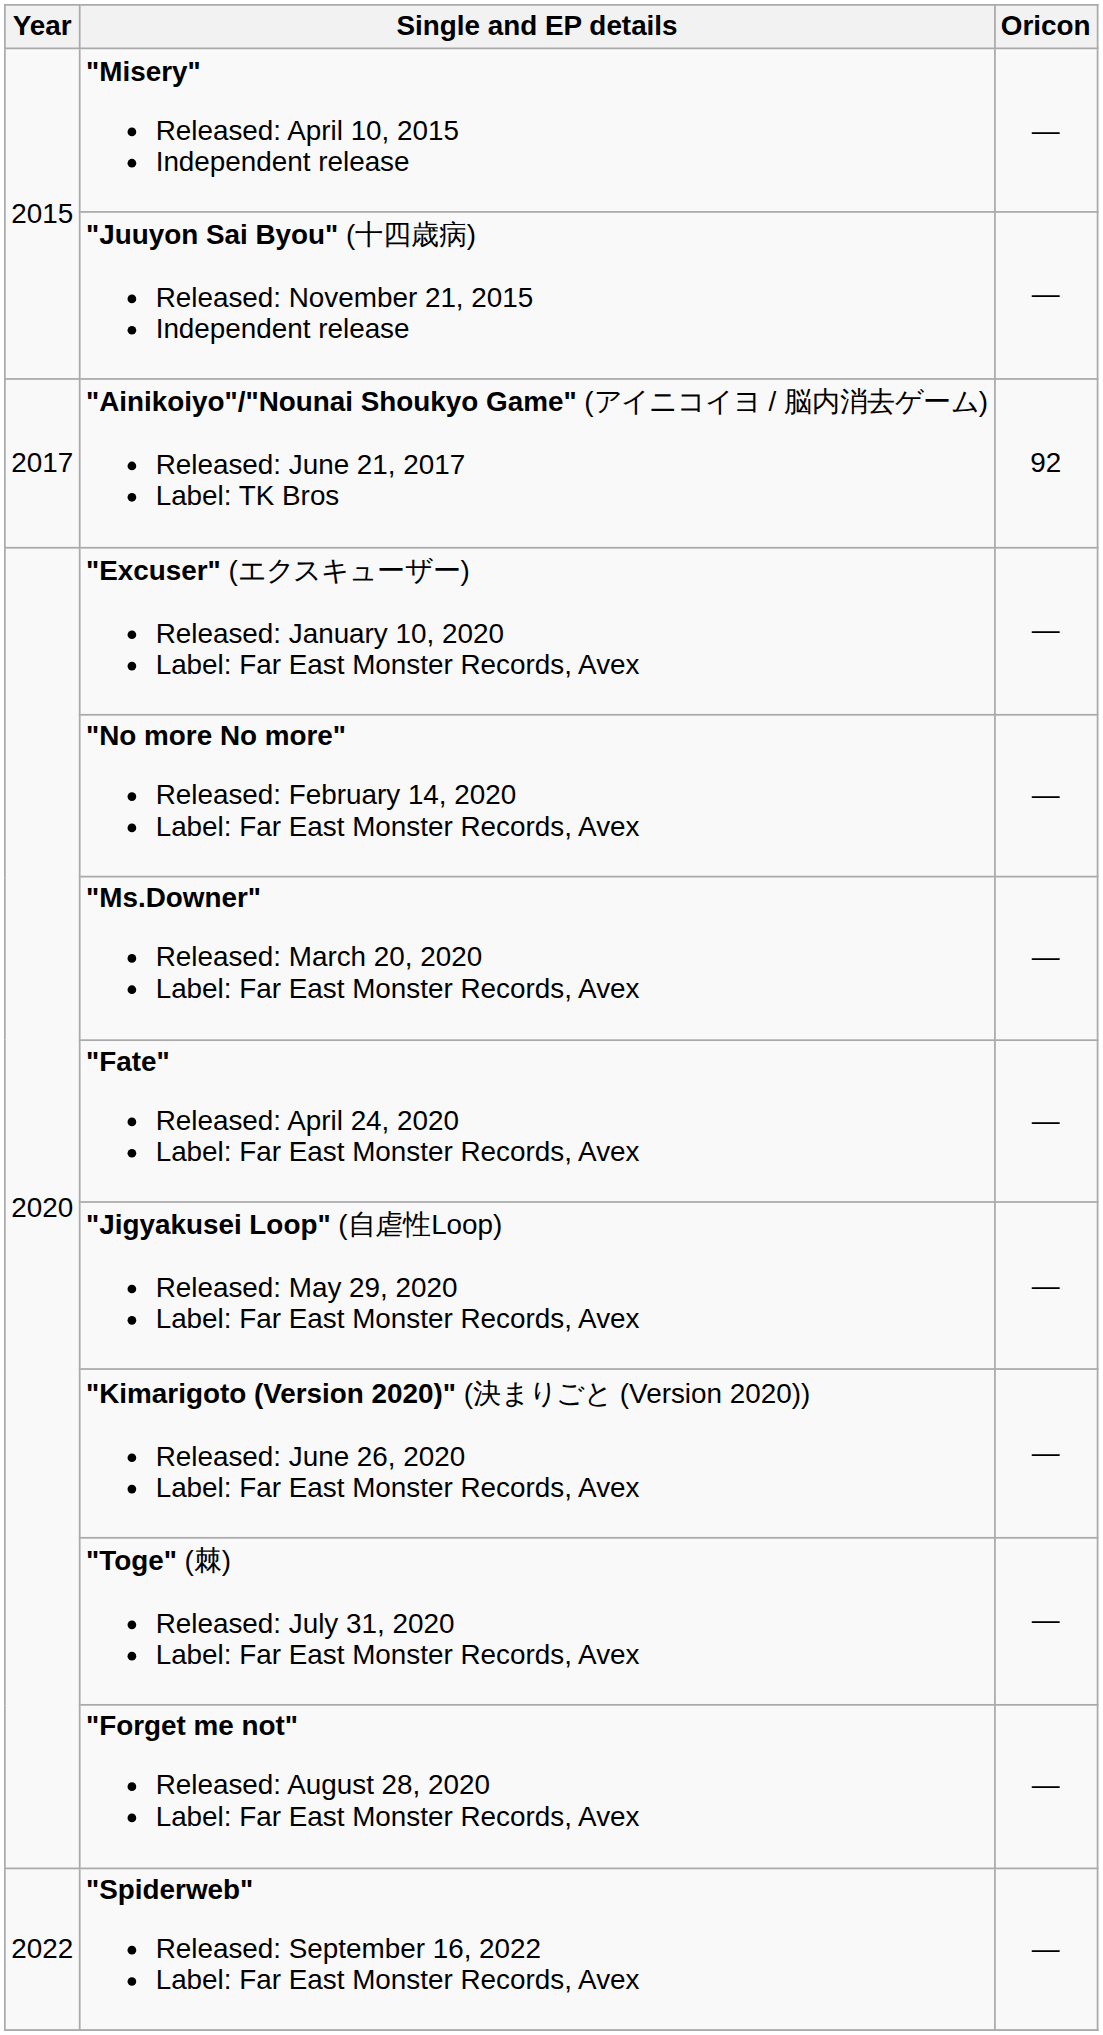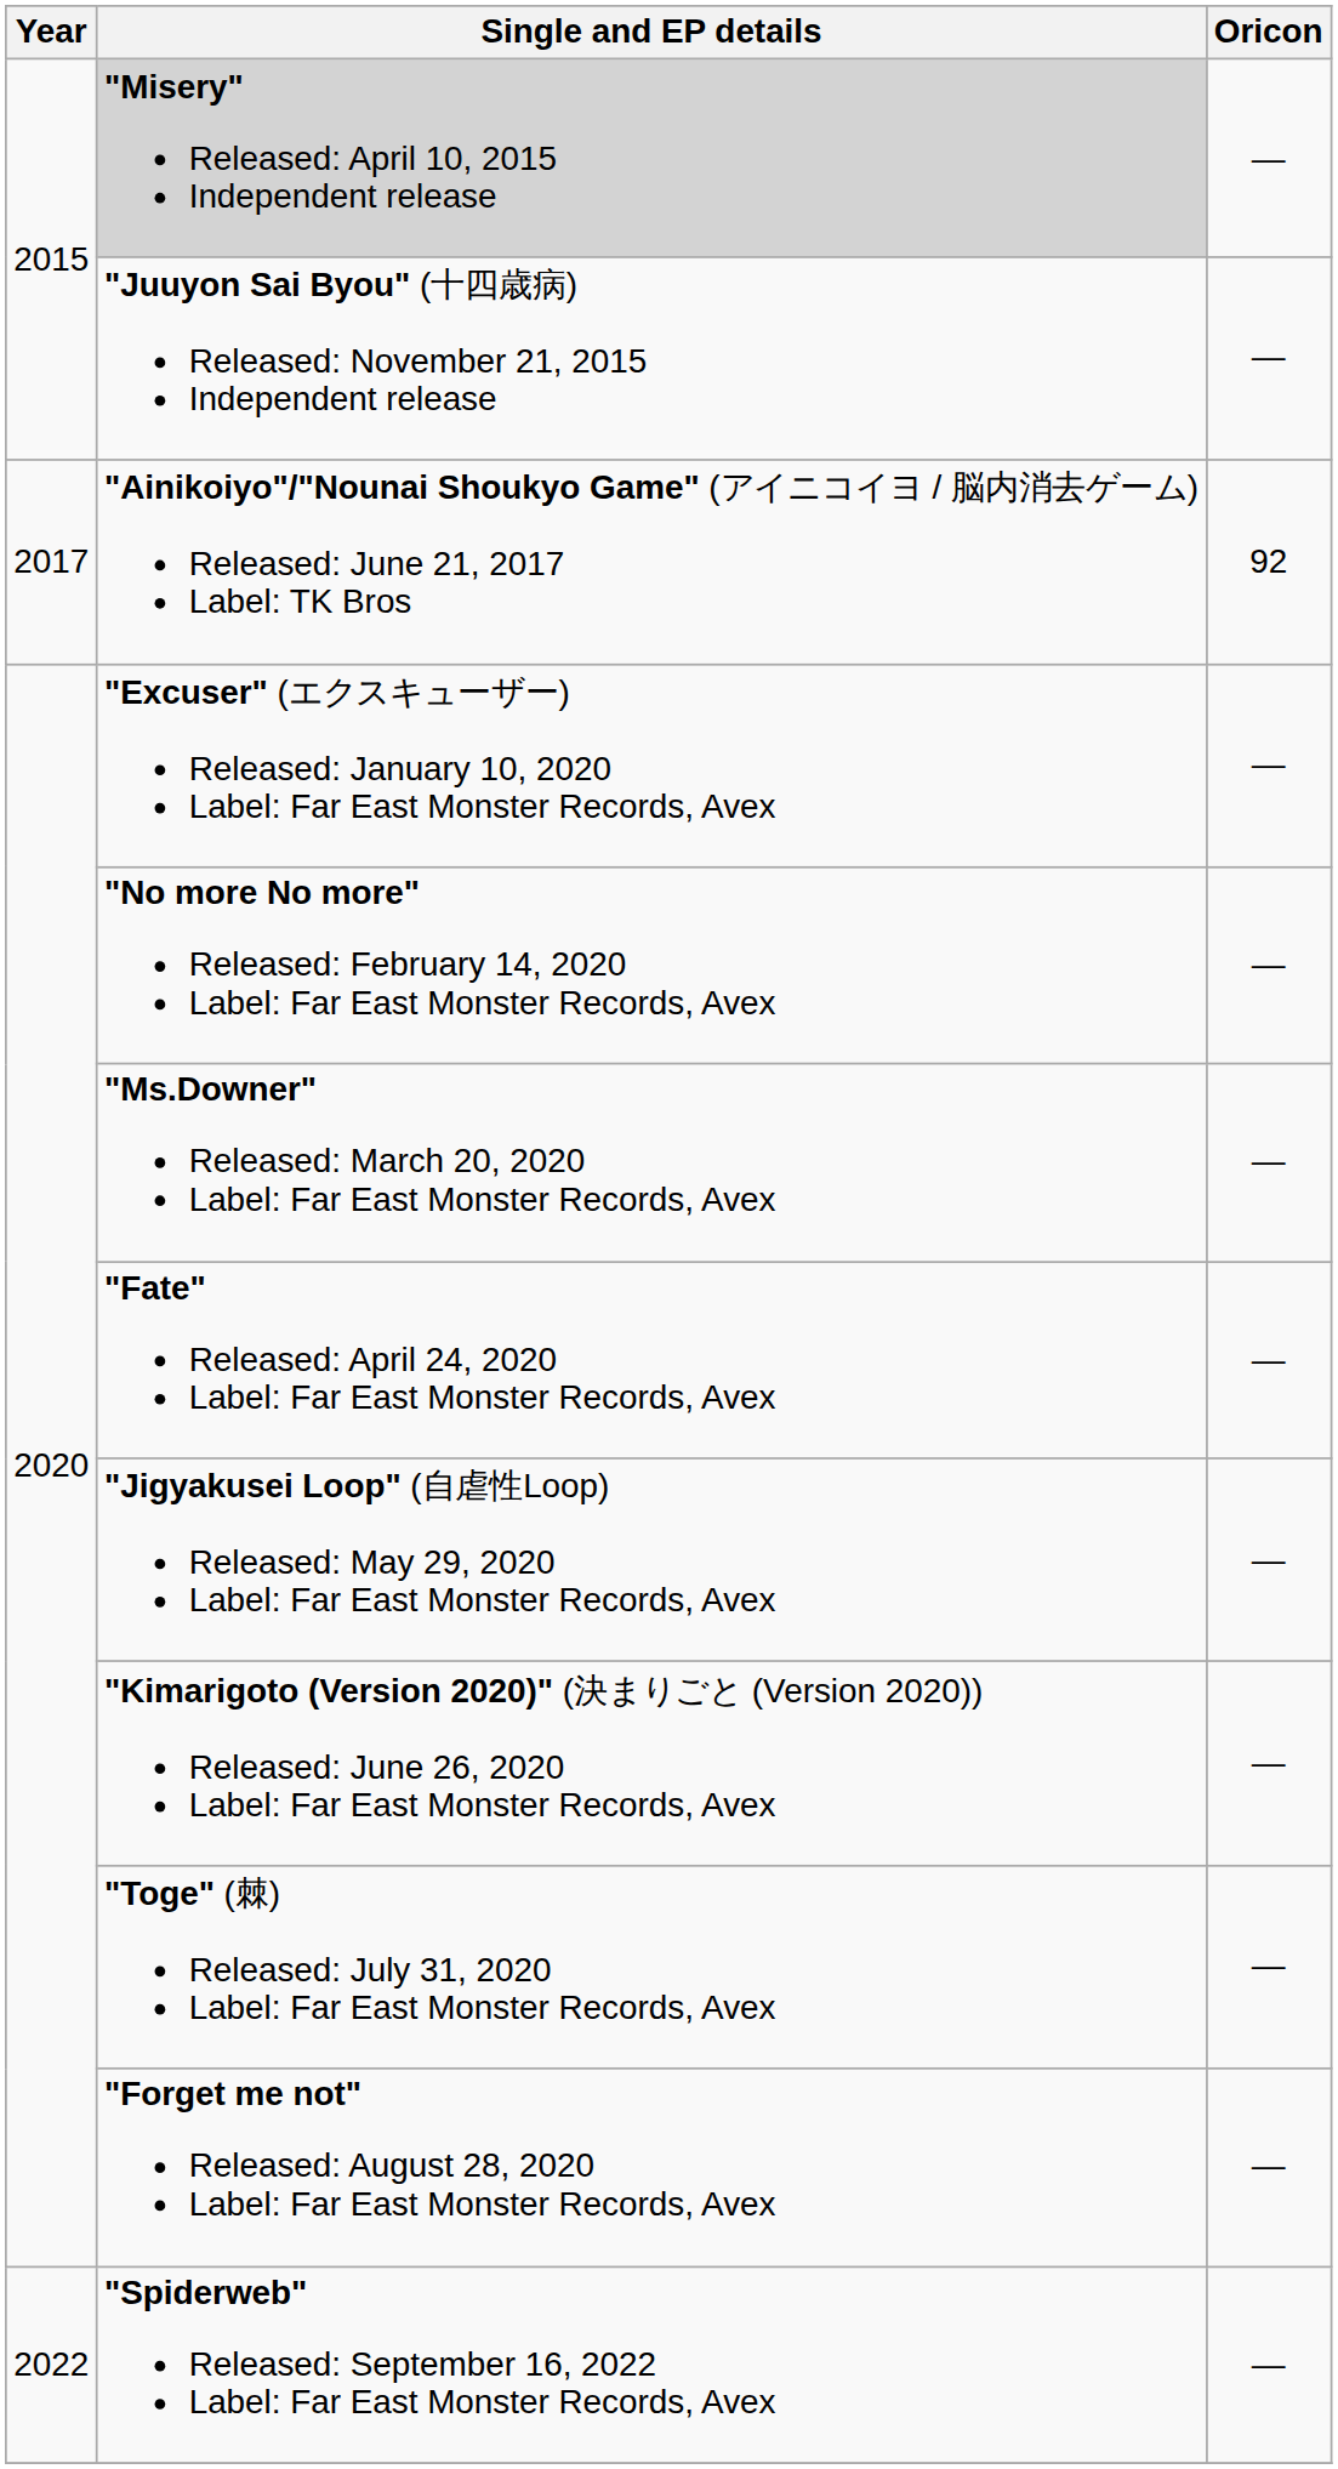"Misery" Released: April 10, 2015 Independent release | Single and EP details: no background -> lightgrey background
